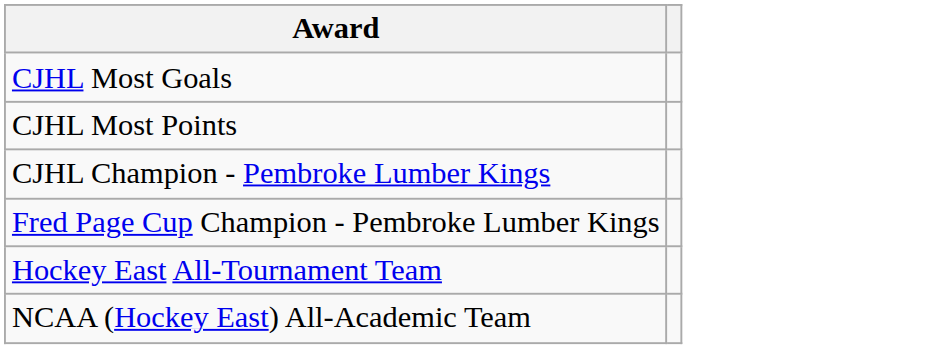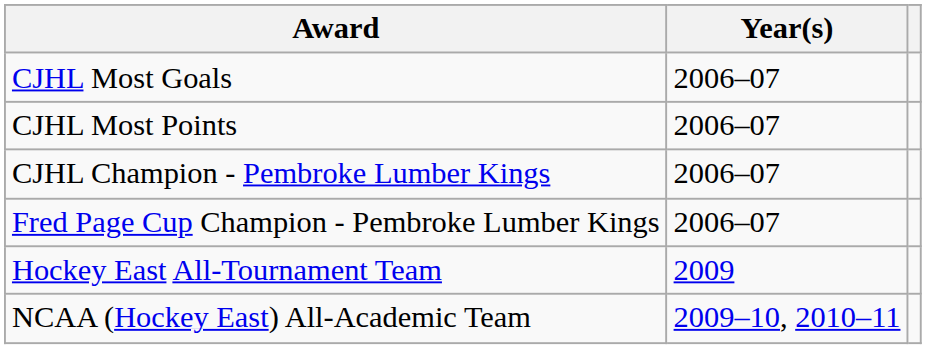+ column: Year(s) | 2006–07 | 2006–07 | 2006–07 | 2006–07 | 2009 | 2009–10, 2010–11
